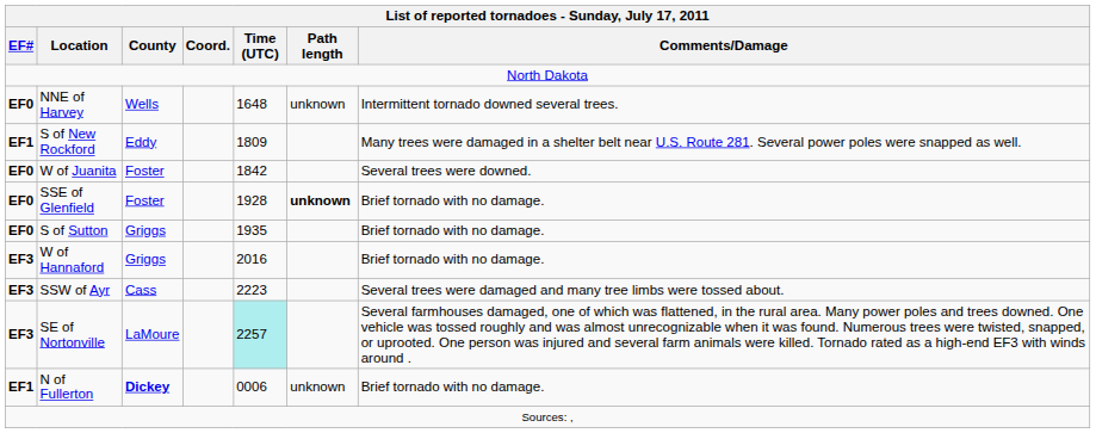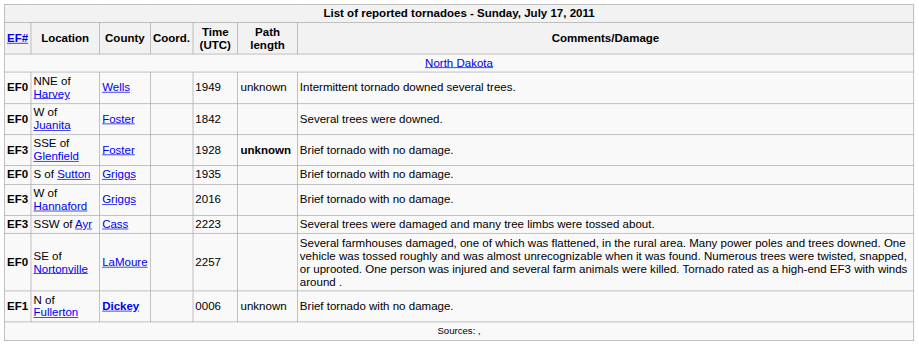NNE of Harvey | Time (UTC): 1648 -> 1949
- row: EF1 | S of New Rockford | Eddy | 1809 | Many trees were damaged in a shelter belt near U.S. Route 281. Several power poles were snapped as well.
SSE of Glenfield | EF#: EF0 -> EF3
SE of Nortonville | EF#: EF3 -> EF0
SE of Nortonville | Time (UTC): paleturquoise background -> no background
